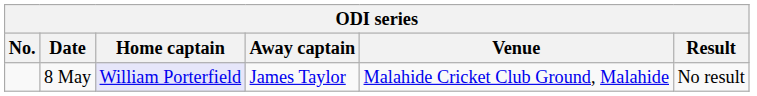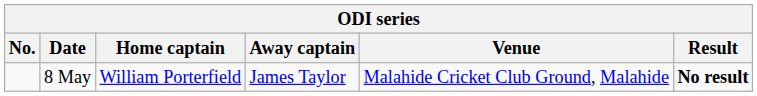8 May | Home captain: lavender background -> no background
8 May | Result: normal -> bold
